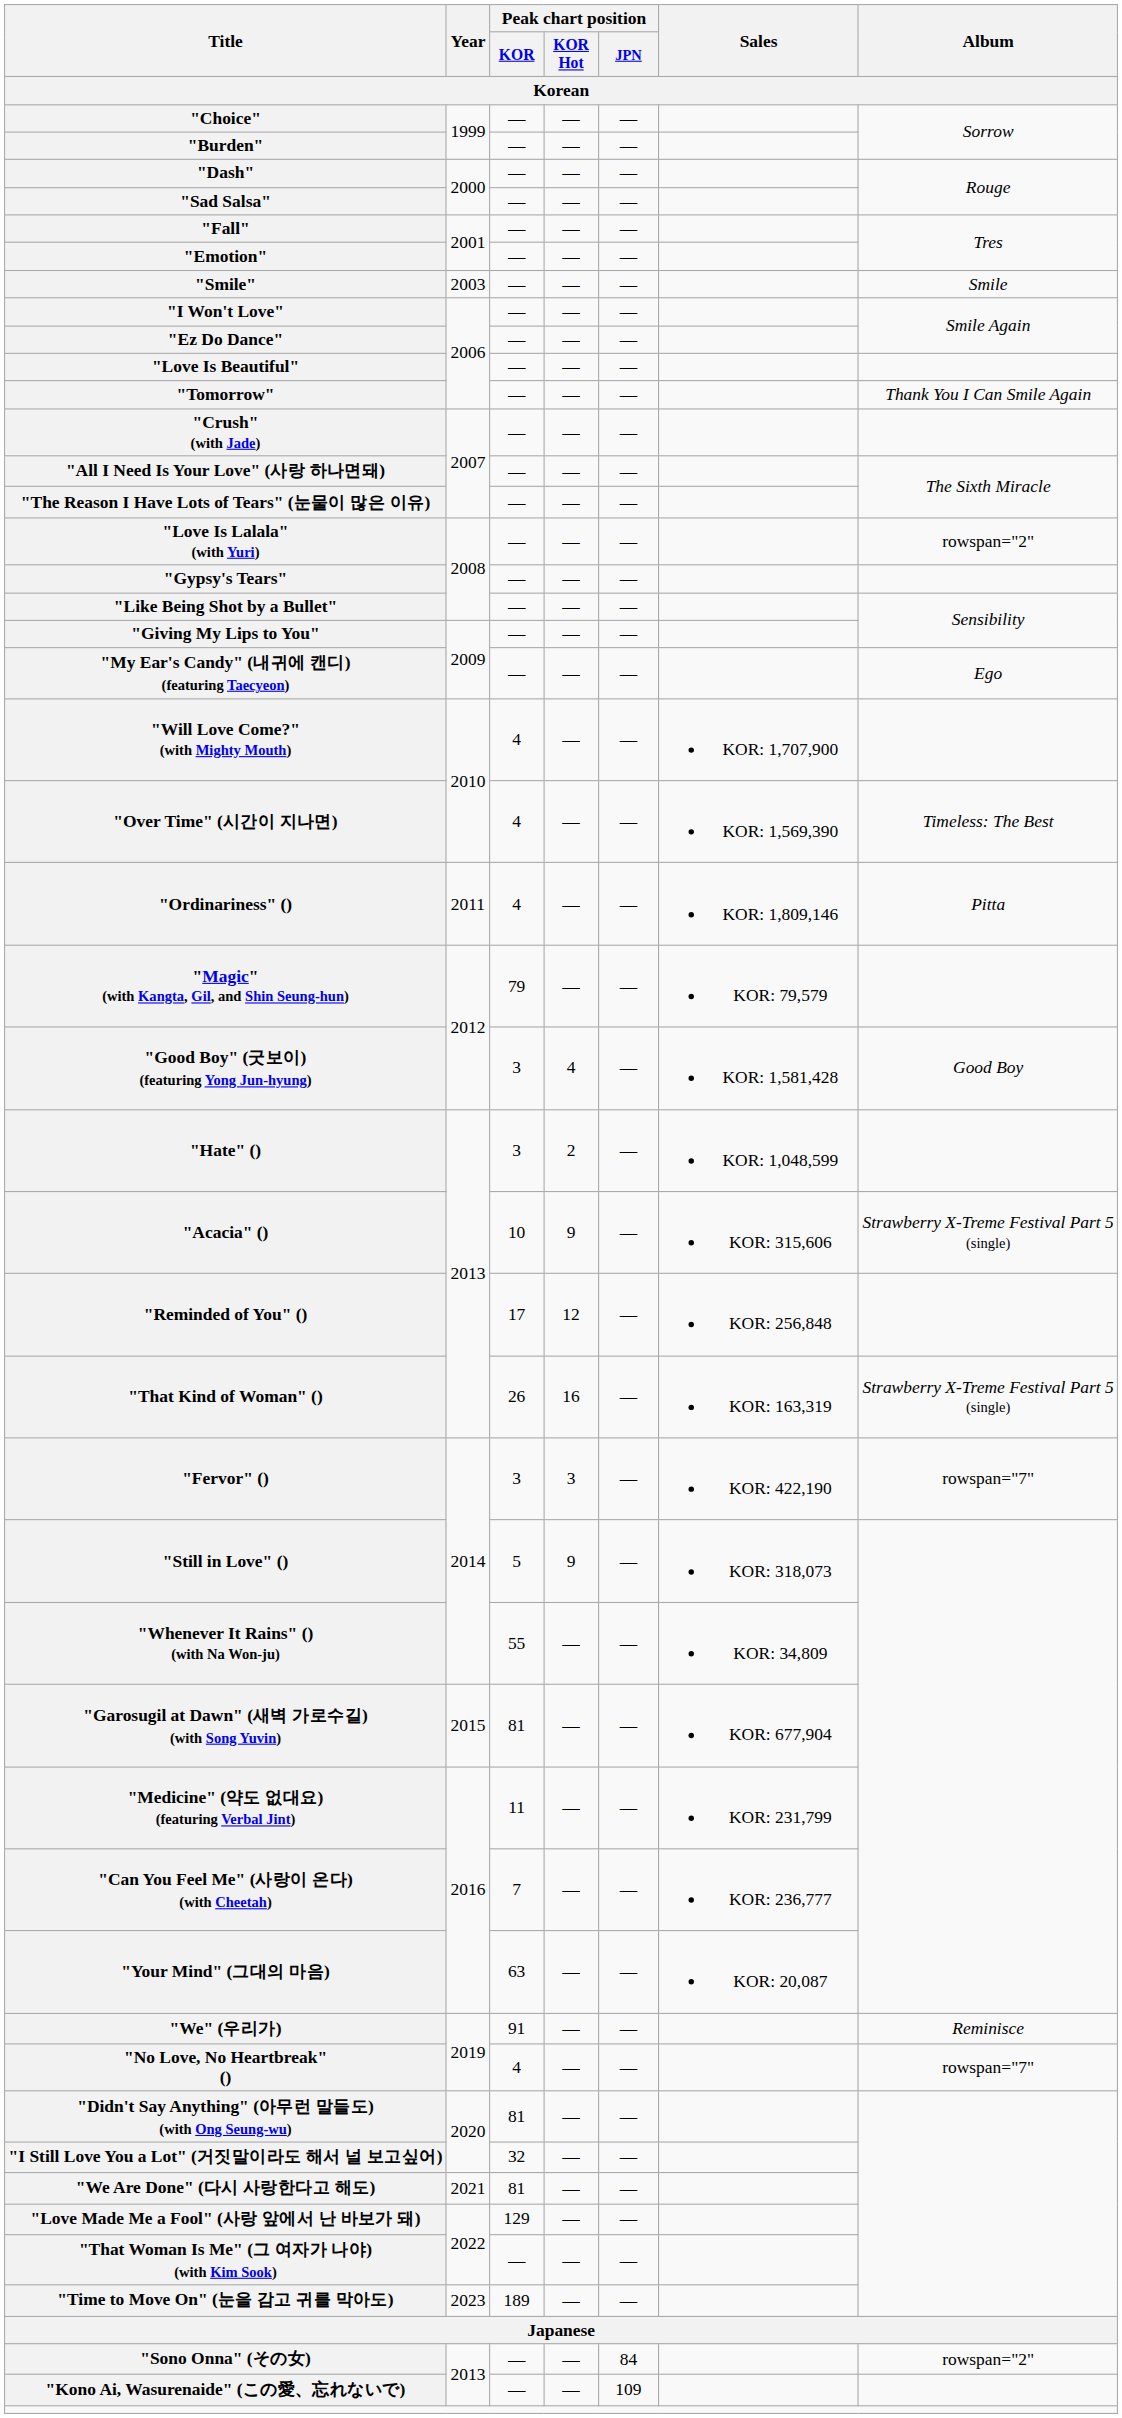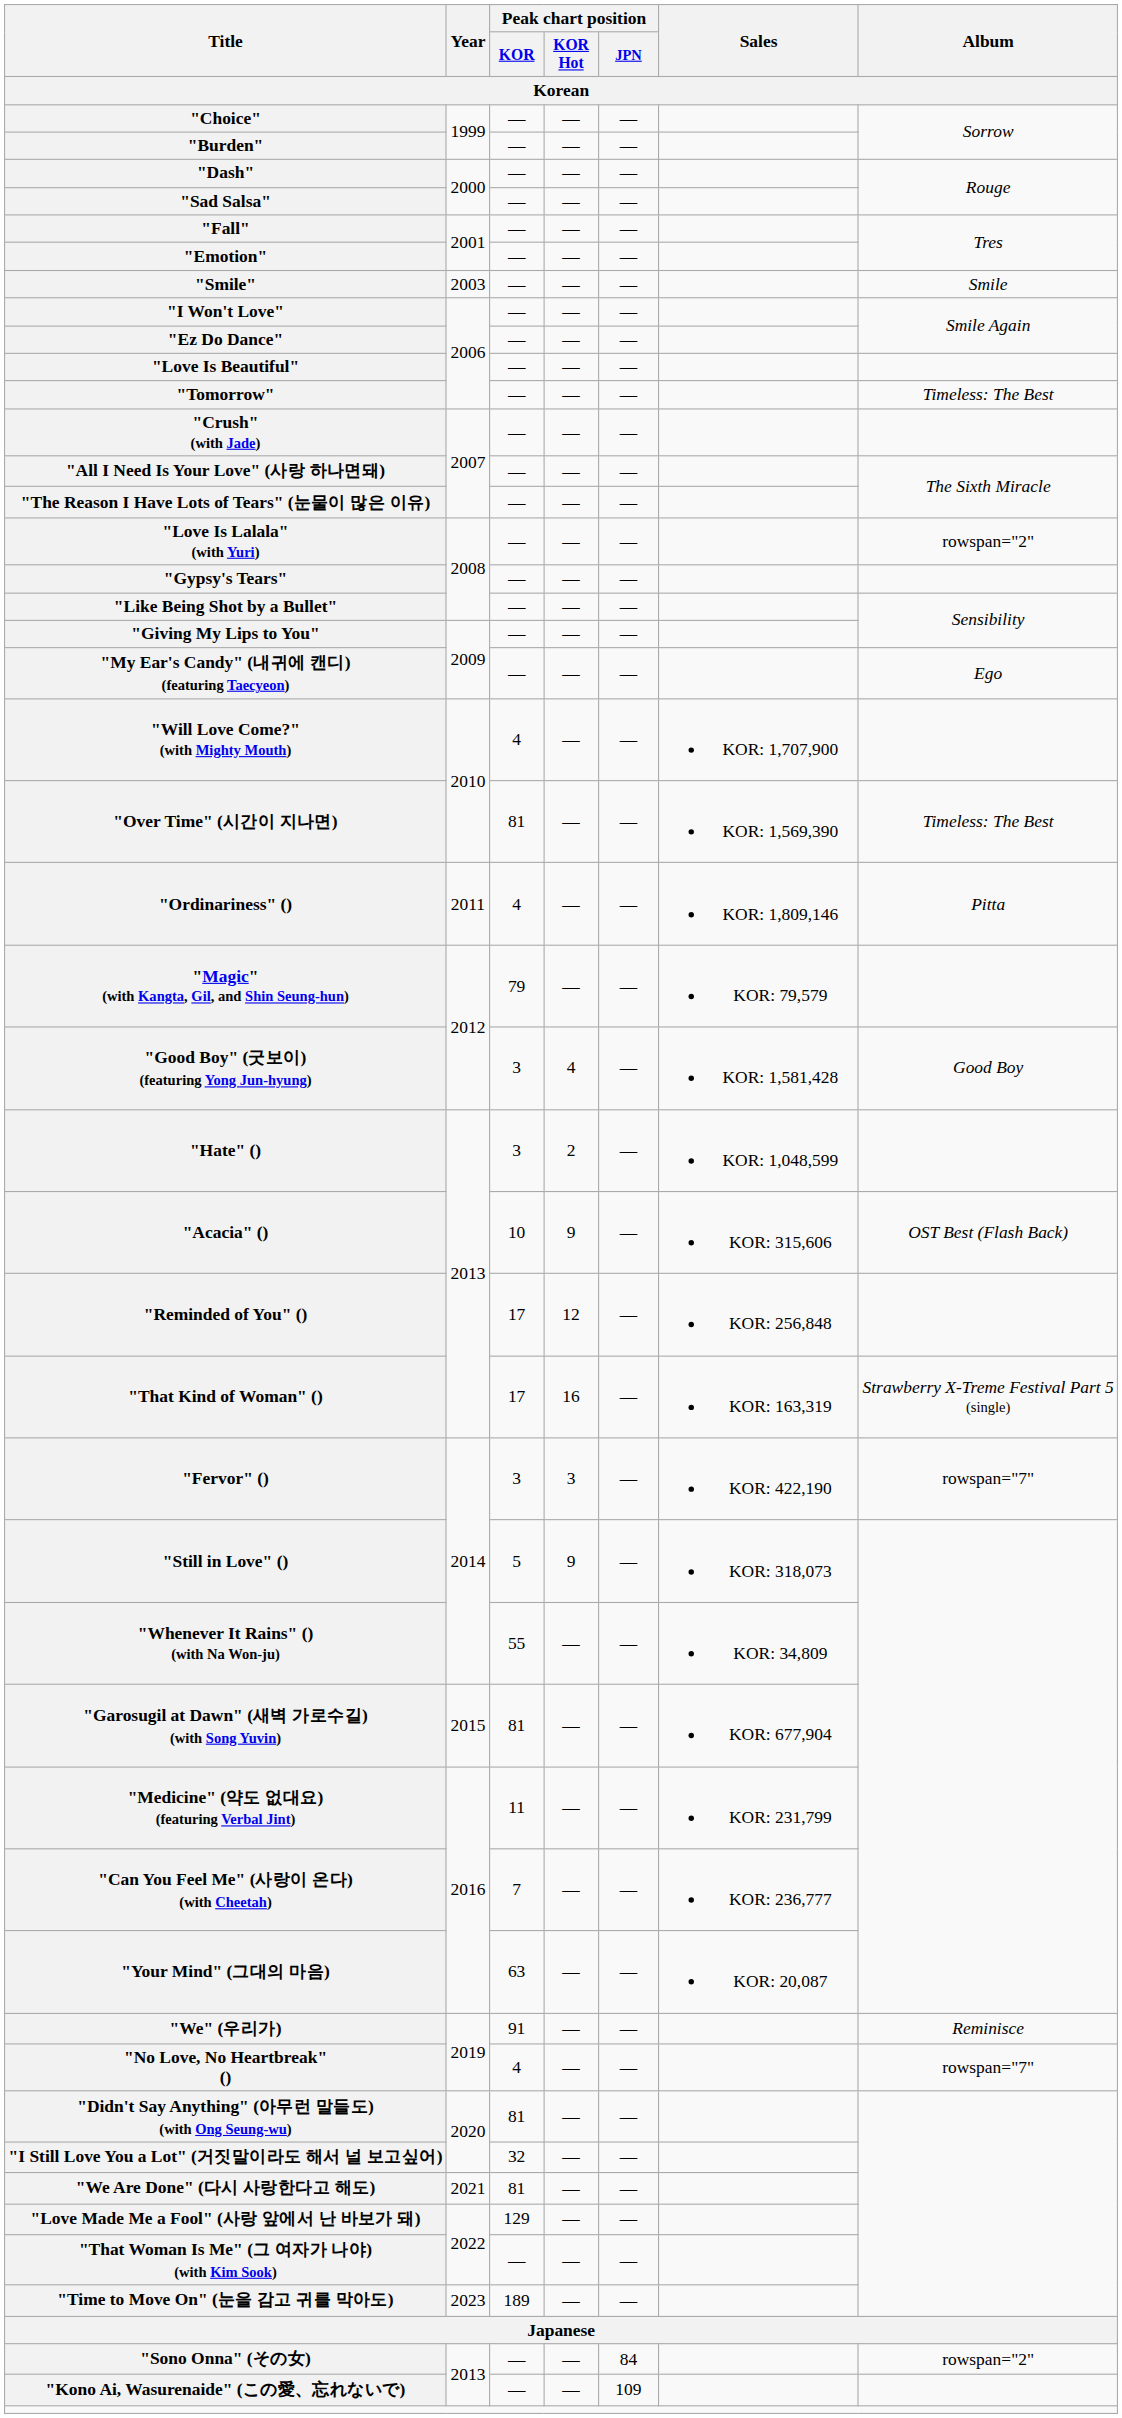"Tomorrow" | Album: Thank You I Can Smile Again -> Timeless: The Best
"Over Time" (시간이 지나면) | Peak chart position / KOR: 4 -> 81
"Acacia" () | Album: Strawberry X-Treme Festival Part 5 (single) -> OST Best (Flash Back)
"That Kind of Woman" () | Peak chart position / KOR: 26 -> 17
